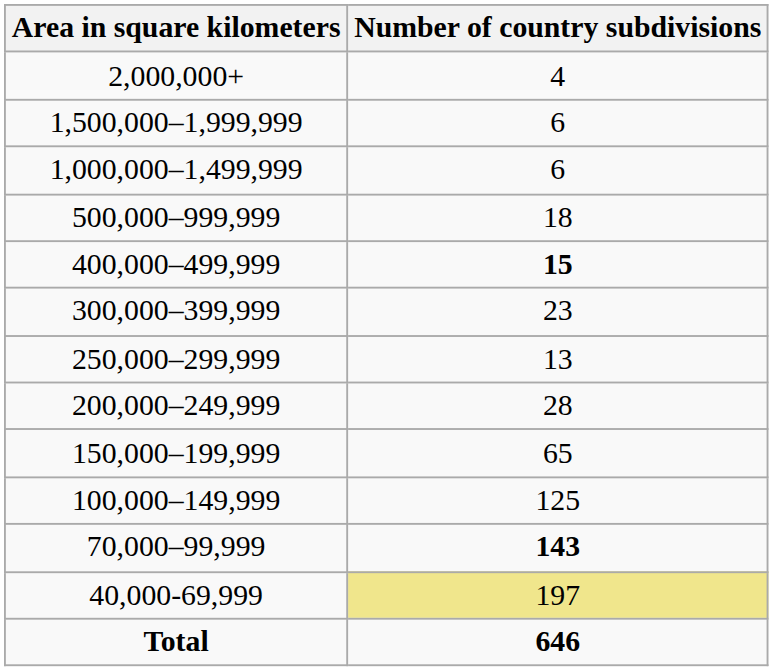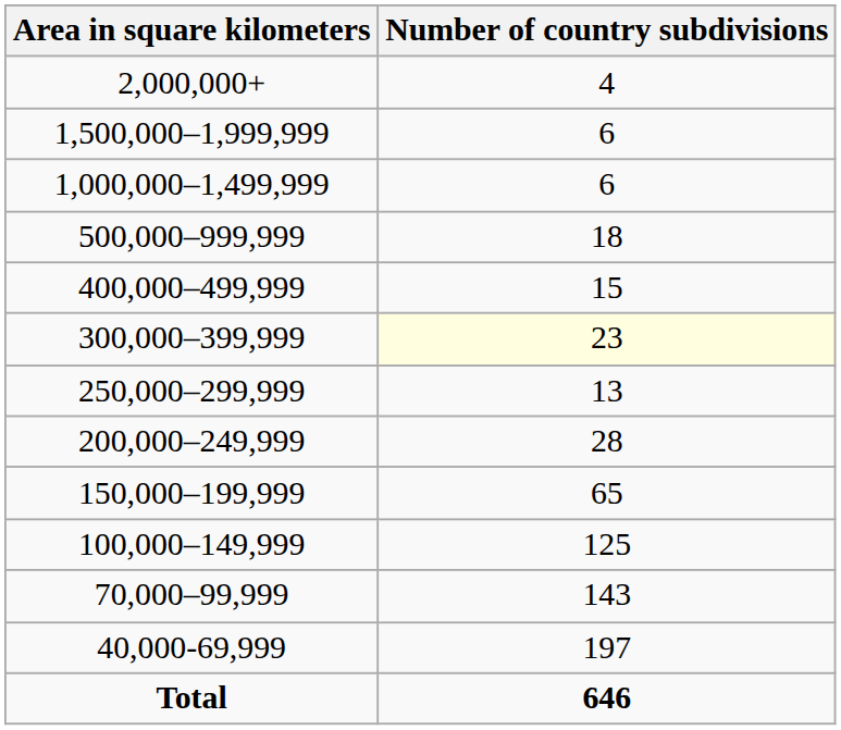400,000–499,999 | Number of country subdivisions: bold -> normal
300,000–399,999 | Number of country subdivisions: no background -> lightyellow background
70,000–99,999 | Number of country subdivisions: bold -> normal
40,000-69,999 | Number of country subdivisions: khaki background -> no background
